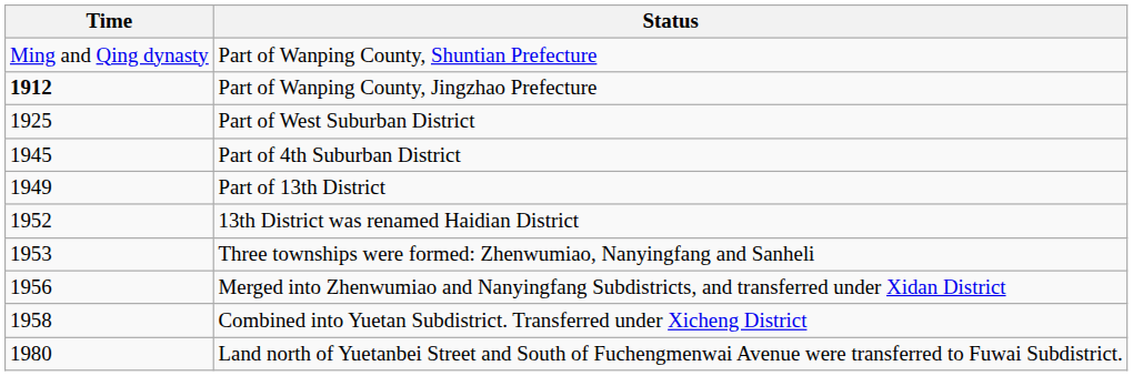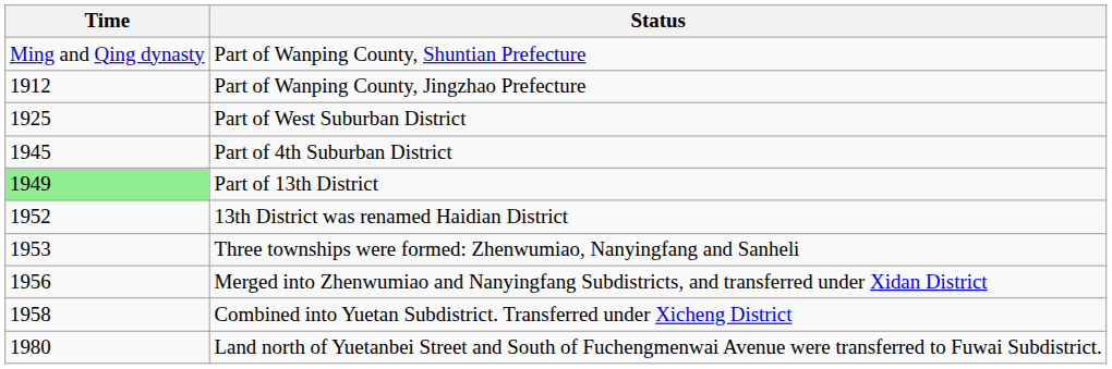Part of Wanping County, Jingzhao Prefecture | Time: bold -> normal
Part of 13th District | Time: no background -> lightgreen background
